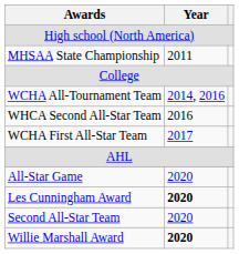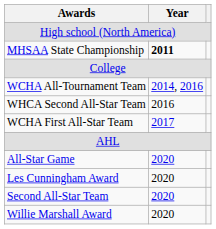MHSAA State Championship | Year: normal -> bold
Les Cunningham Award | Year: bold -> normal
Willie Marshall Award | Year: bold -> normal
